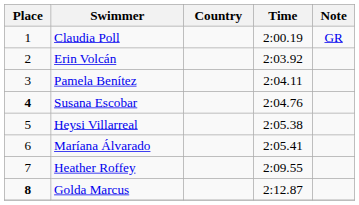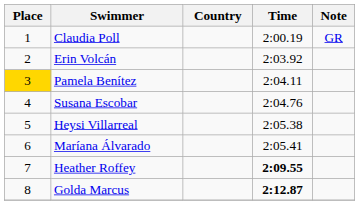Pamela Benítez | Place: no background -> gold background
Susana Escobar | Place: bold -> normal
Heather Roffey | Time: normal -> bold
Golda Marcus | Place: bold -> normal
Golda Marcus | Time: normal -> bold
